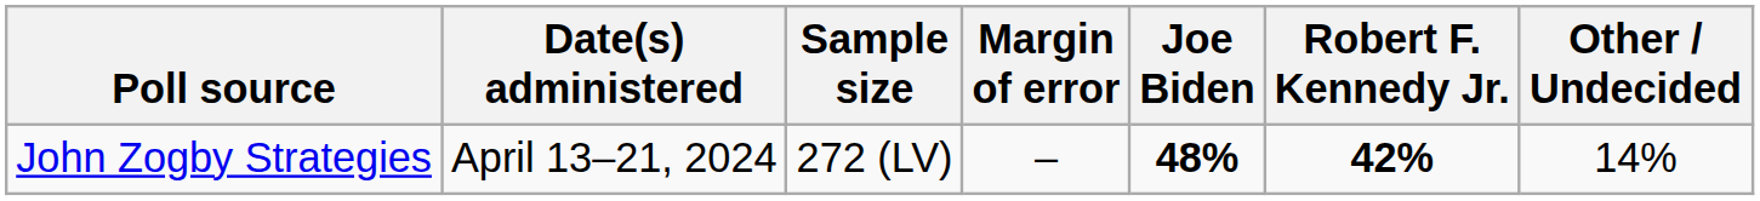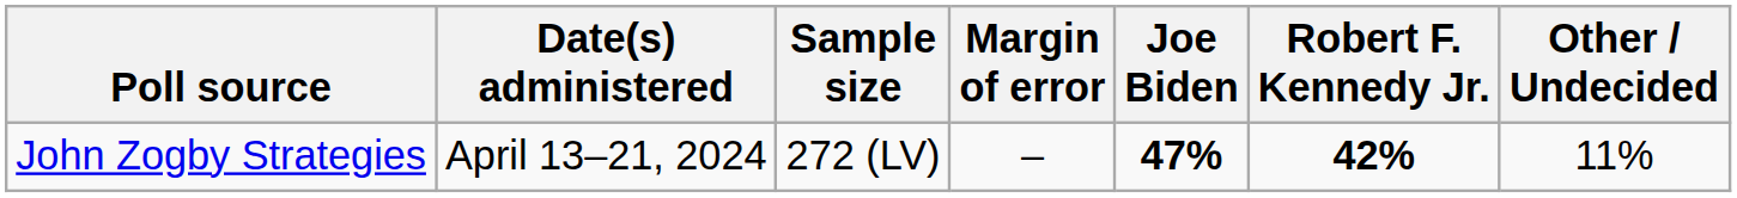John Zogby Strategies | Joe Biden: 48% -> 47%
John Zogby Strategies | Other / Undecided: 14% -> 11%
